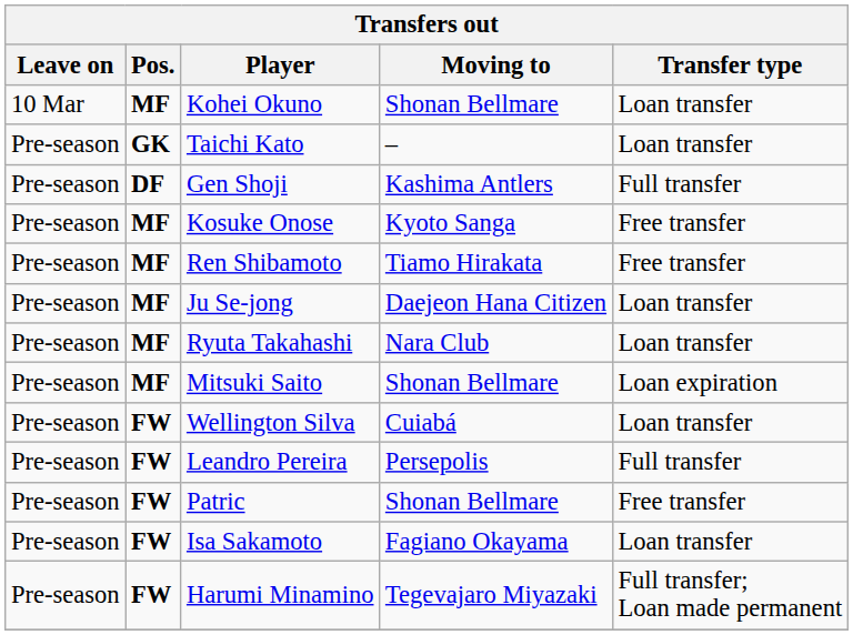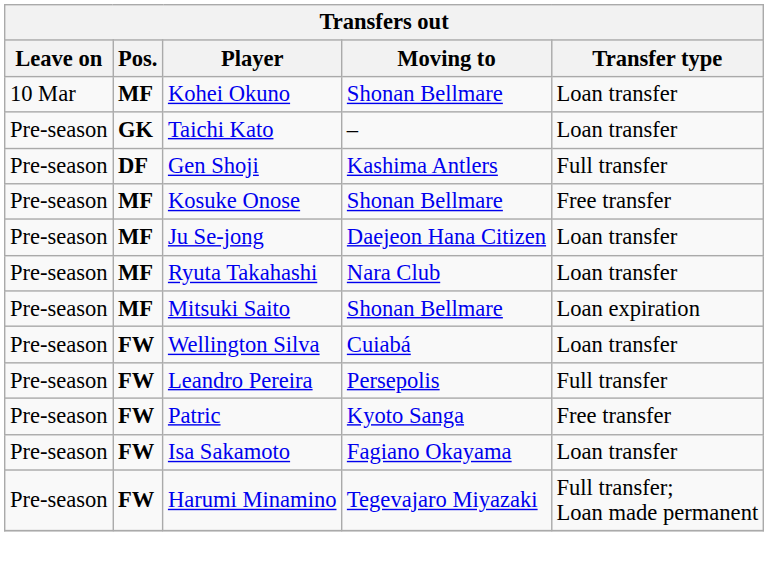Kosuke Onose | Moving to: Kyoto Sanga -> Shonan Bellmare
- row: Pre-season | MF | Ren Shibamoto | Tiamo Hirakata | Free transfer
Patric | Moving to: Shonan Bellmare -> Kyoto Sanga
